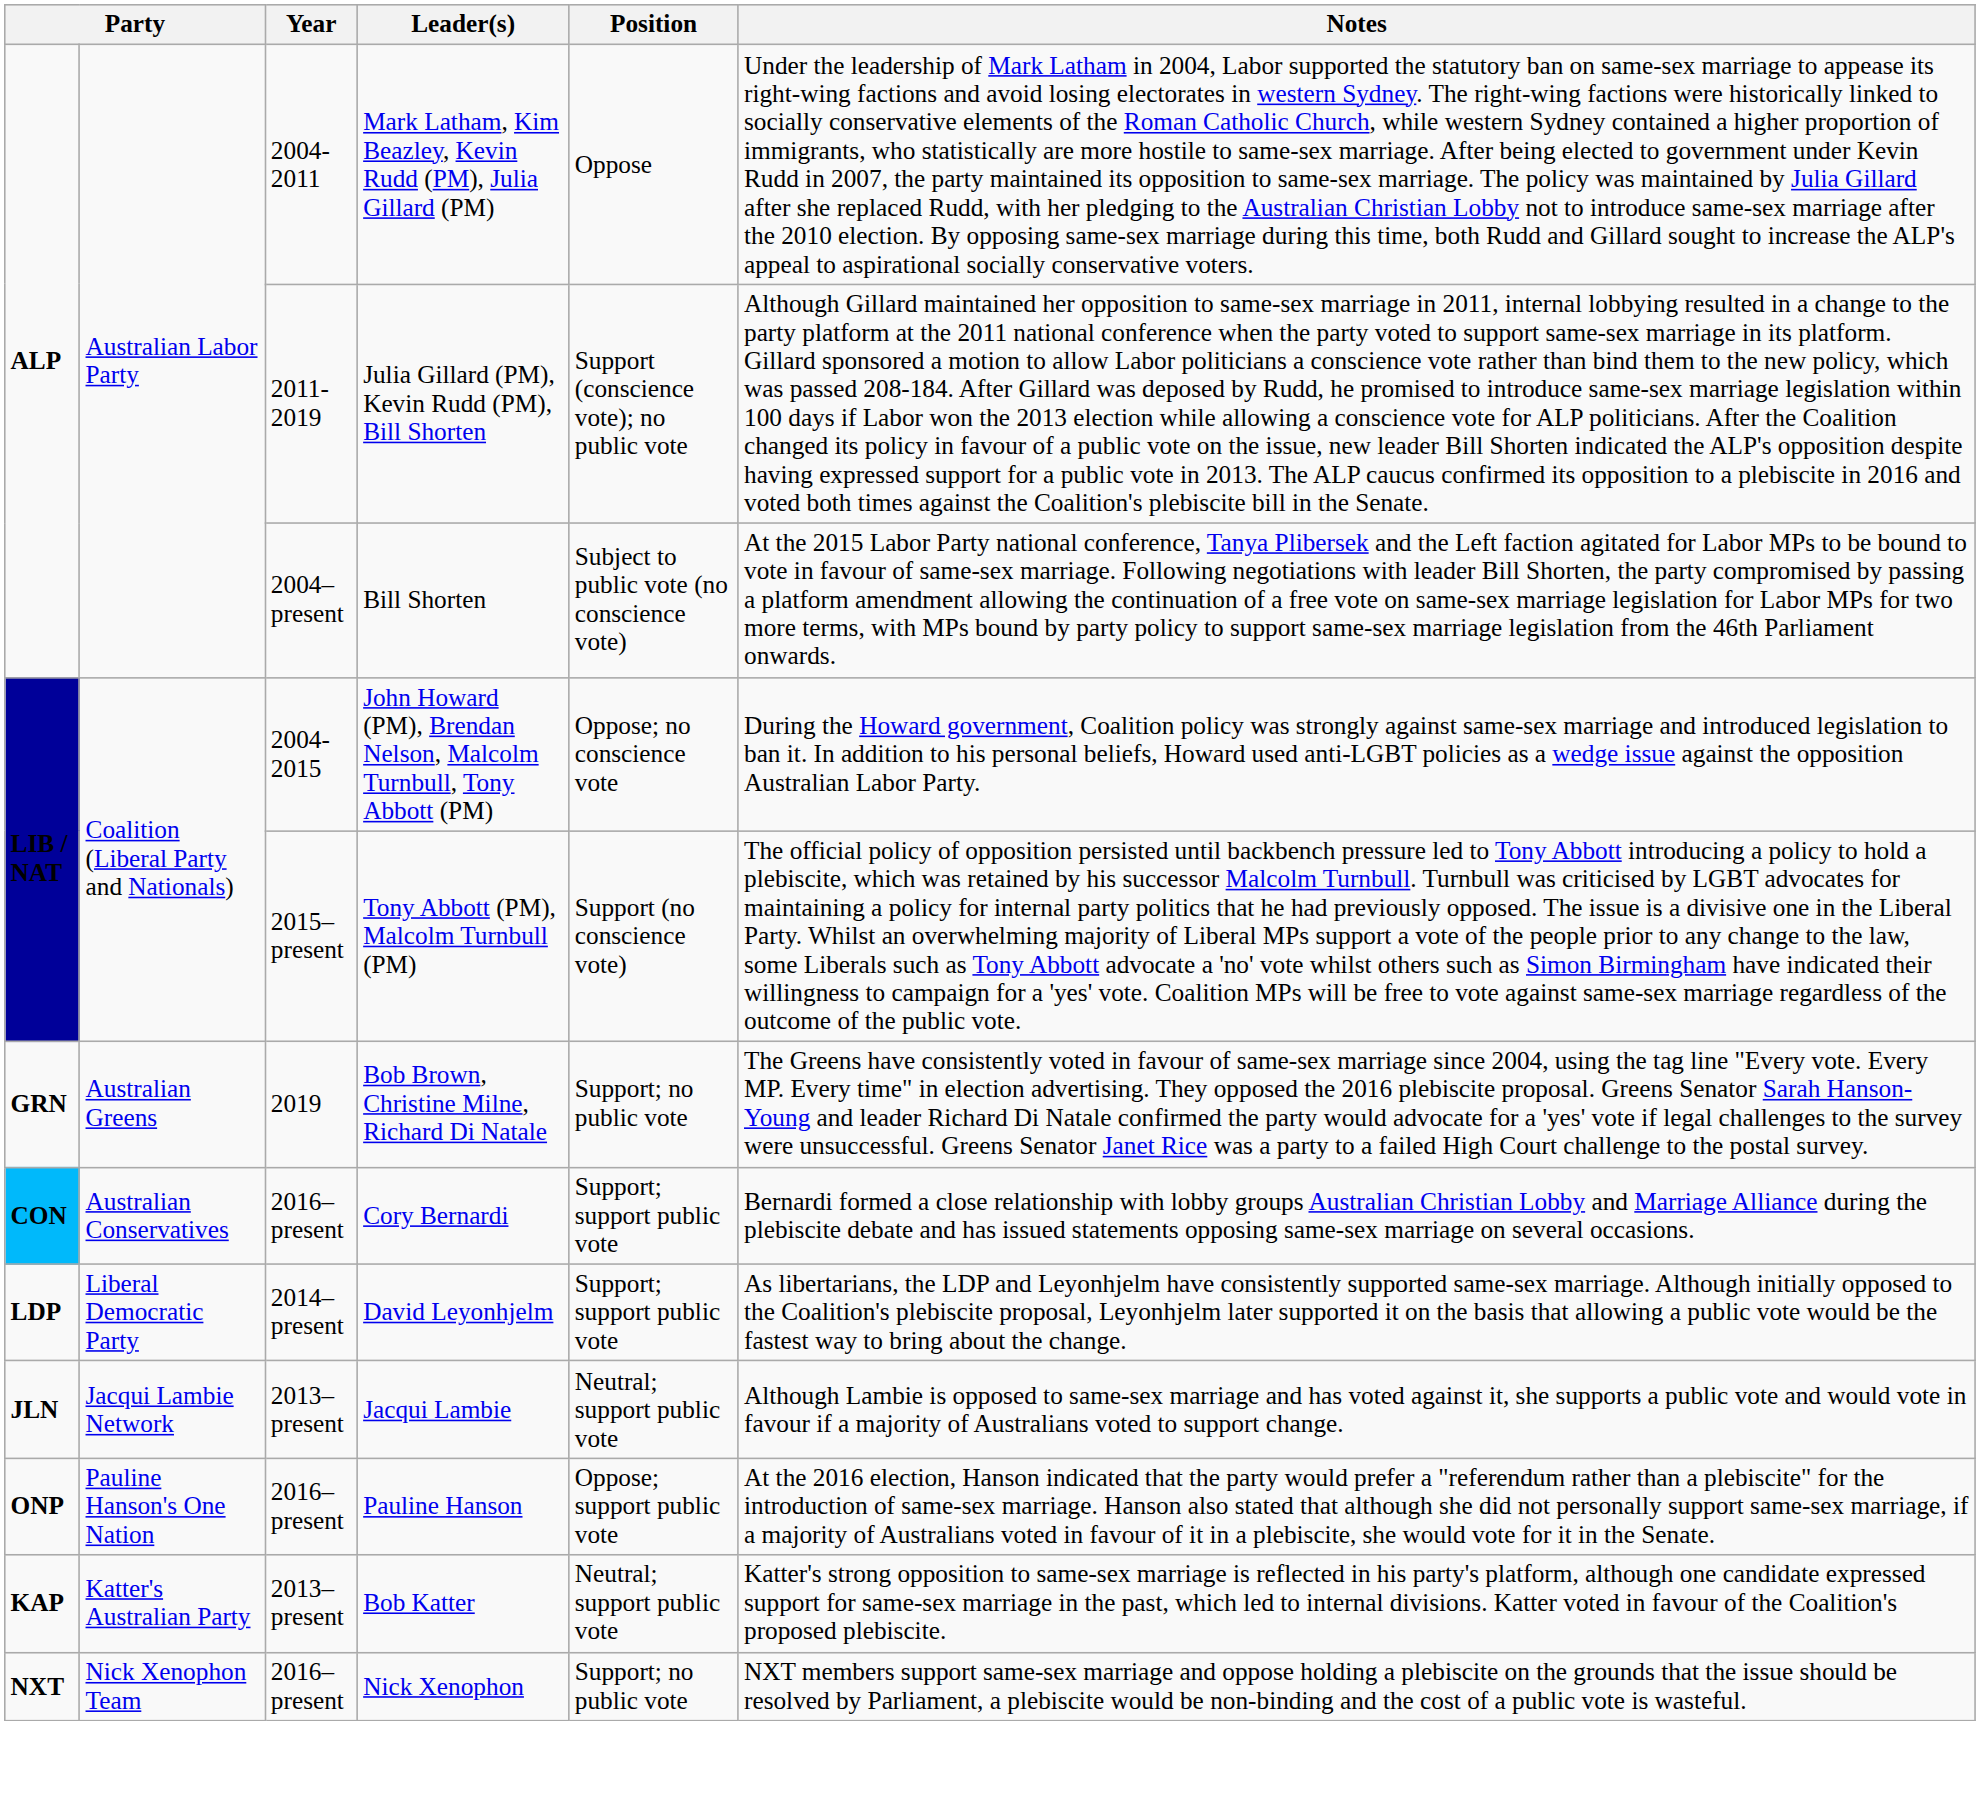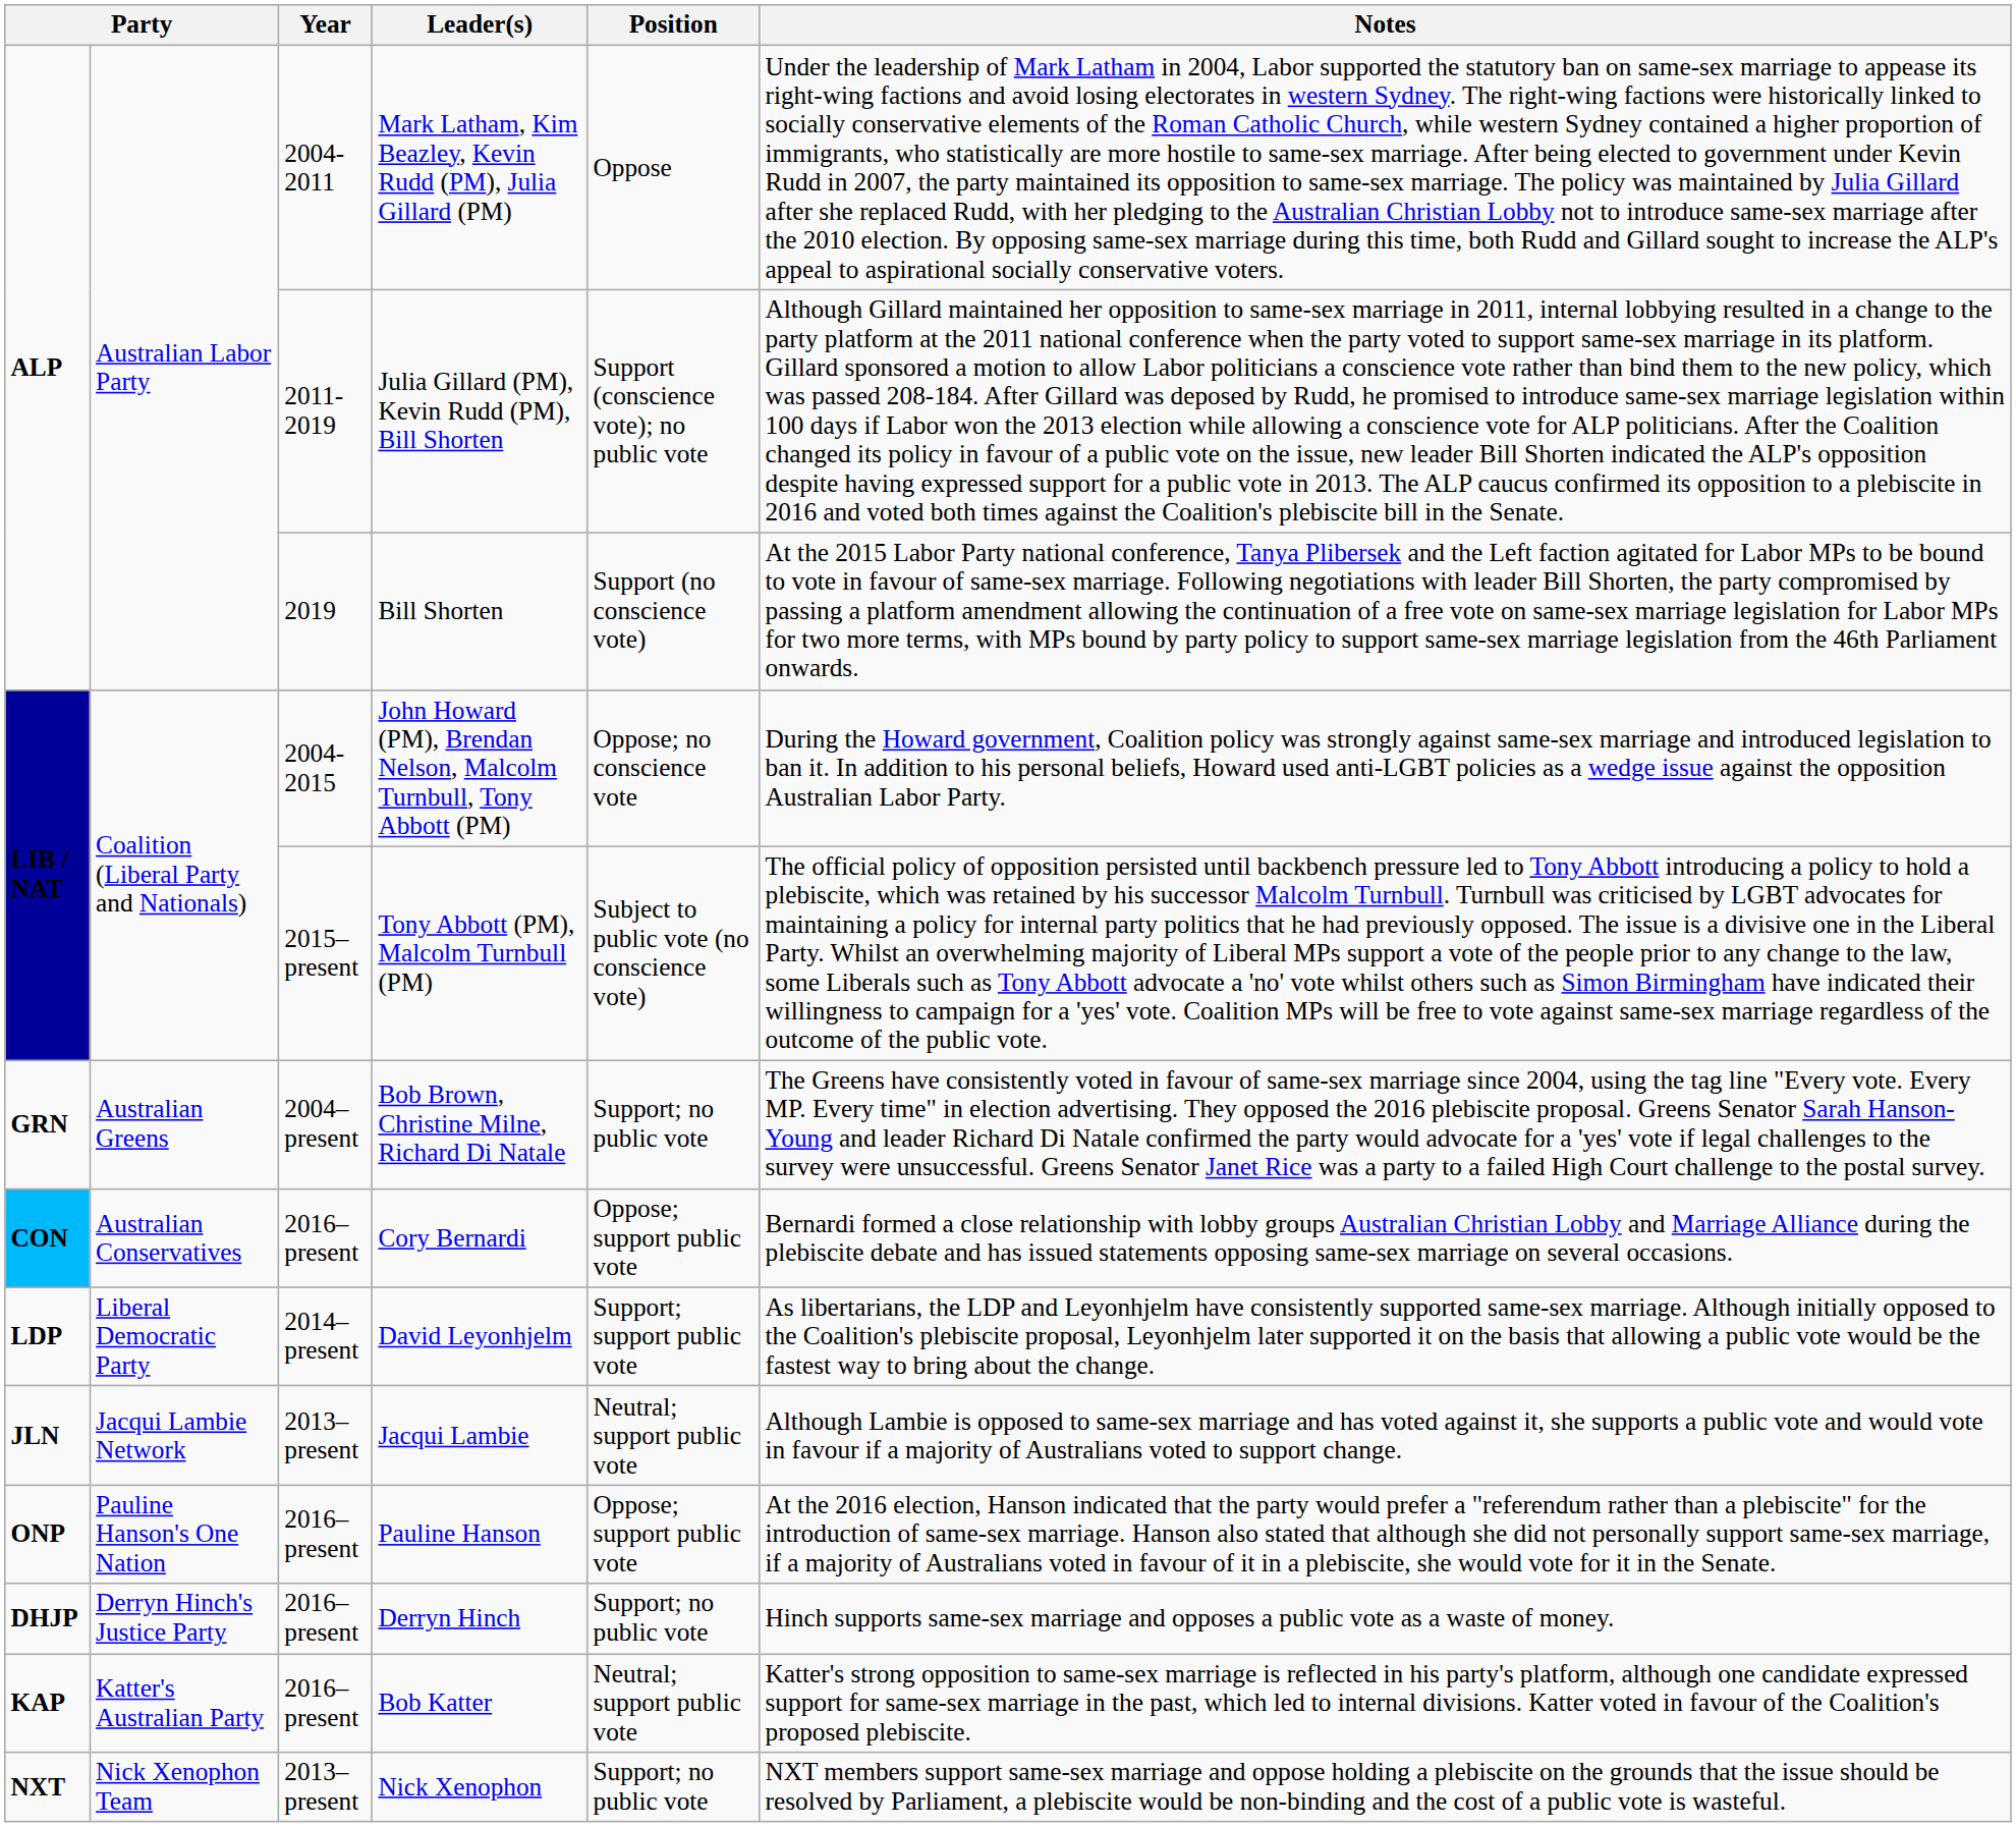Bill Shorten | Year: 2004–present -> 2019
Bill Shorten | Position: Subject to public vote (no conscience vote) -> Support (no conscience vote)
Tony Abbott (PM), Malcolm Turnbull (PM) | Position: Support (no conscience vote) -> Subject to public vote (no conscience vote)
Bob Brown, Christine Milne, Richard Di Natale | Year: 2019 -> 2004–present
Cory Bernardi | Position: Support; support public vote -> Oppose; support public vote
+ row: DHJP | Derryn Hinch's Justice Party | 2016–present | Derryn Hinch | Support; no public vote | Hinch supports same-sex marriage and opposes a public vote as a waste of money.
Bob Katter | Year: 2013–present -> 2016–present
Nick Xenophon | Year: 2016–present -> 2013–present
